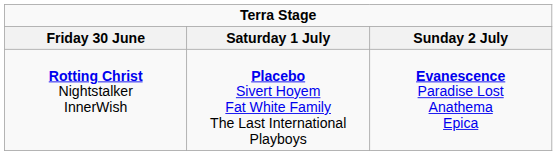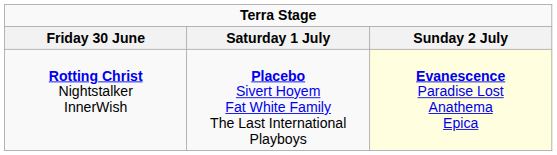Rotting Christ Nightstalker InnerWish | Sunday 2 July: no background -> lightyellow background
